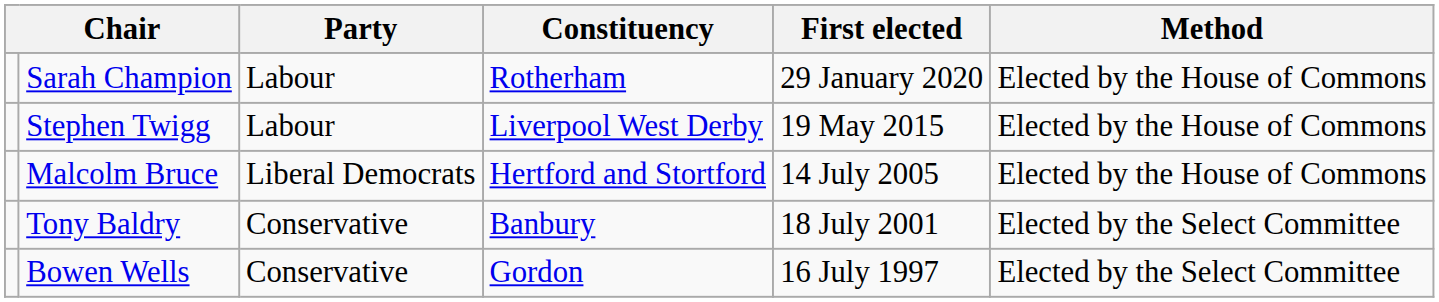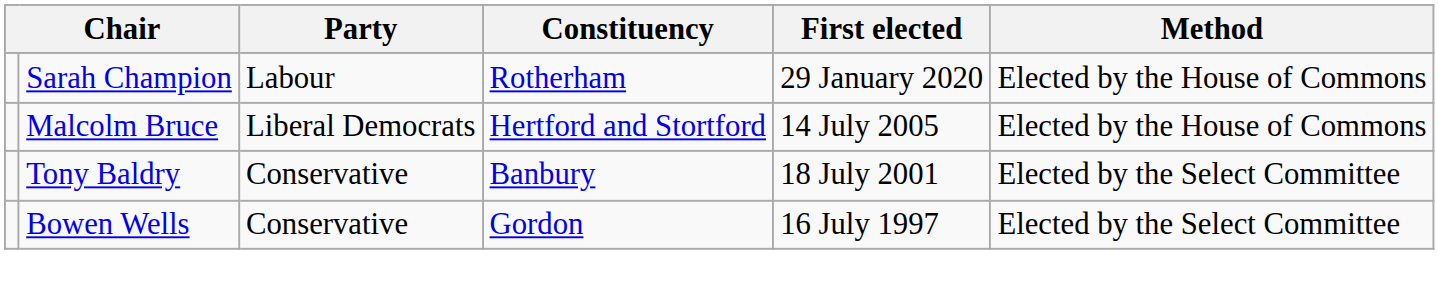- row: Stephen Twigg | Labour | Liverpool West Derby | 19 May 2015 | Elected by the House of Commons
